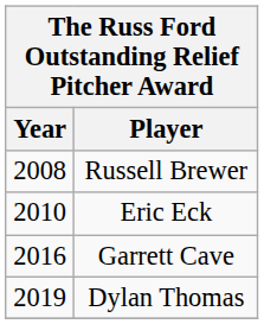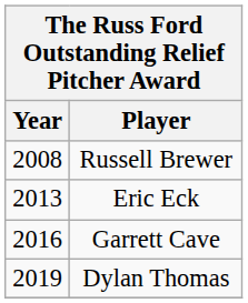Eric Eck | Year: 2010 -> 2013
